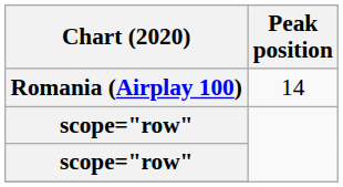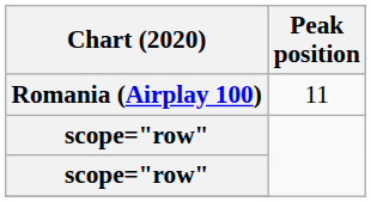Romania (Airplay 100) | Peak position: 14 -> 11
